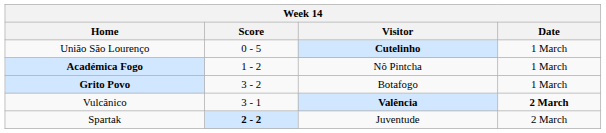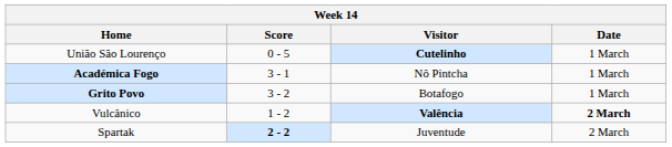Académica Fogo | Score: 1 - 2 -> 3 - 1
Vulcânico | Score: 3 - 1 -> 1 - 2
